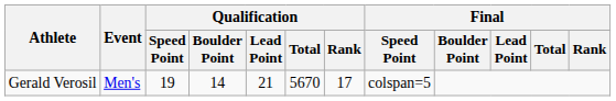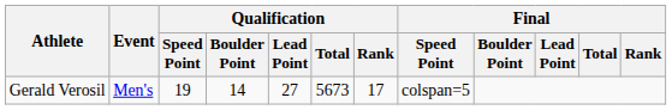Gerald Verosil | Qualification / Lead Point: 21 -> 27
Gerald Verosil | Qualification / Total: 5670 -> 5673
